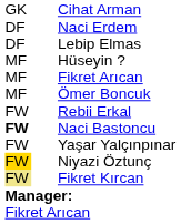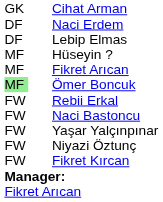Ömer Boncuk | column 1: no background -> lightgreen background
Naci Bastoncu | column 1: bold -> normal
Niyazi Öztunç | column 1: gold background -> no background
Fikret Kırcan | column 1: khaki background -> no background
